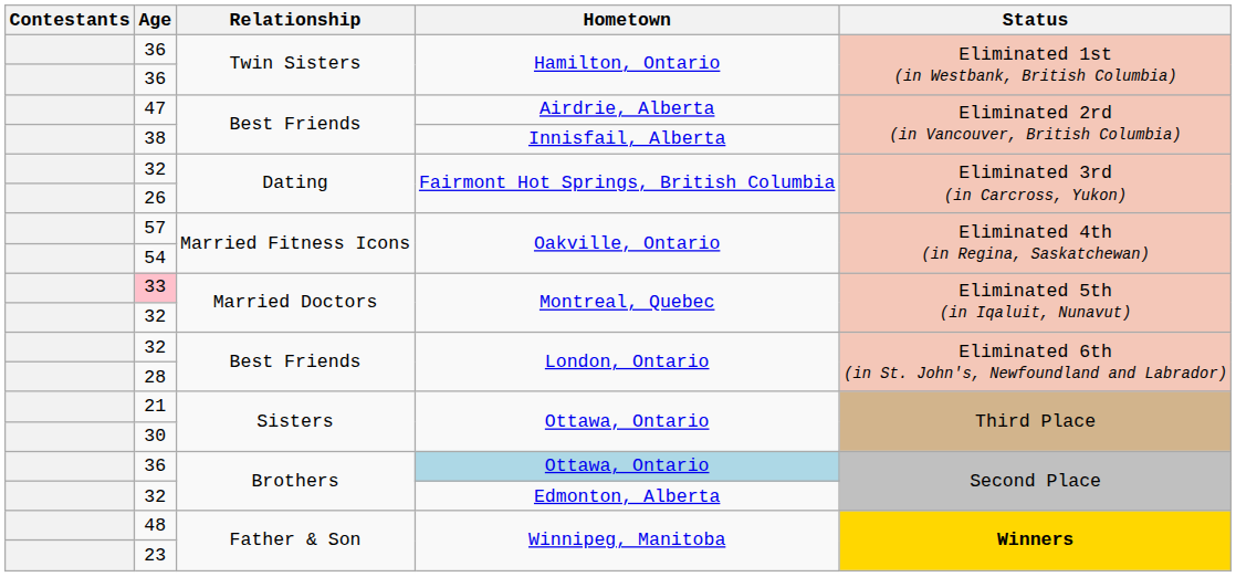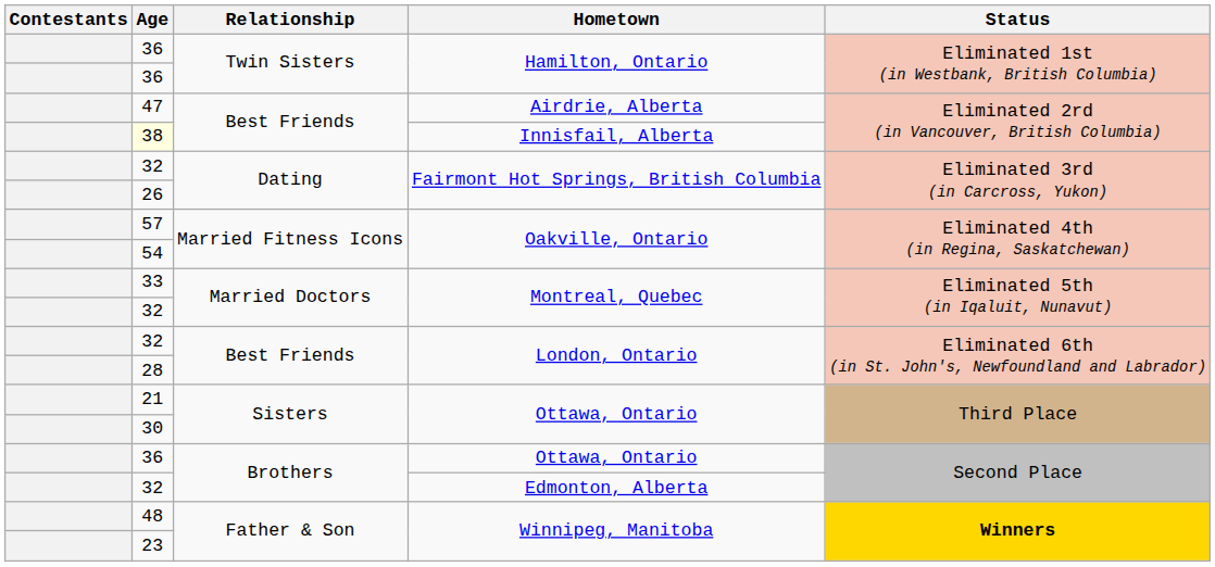38 | Age: no background -> lightyellow background
33 | Age: pink background -> no background
36 / Ottawa, Ontario | Hometown: lightblue background -> no background
